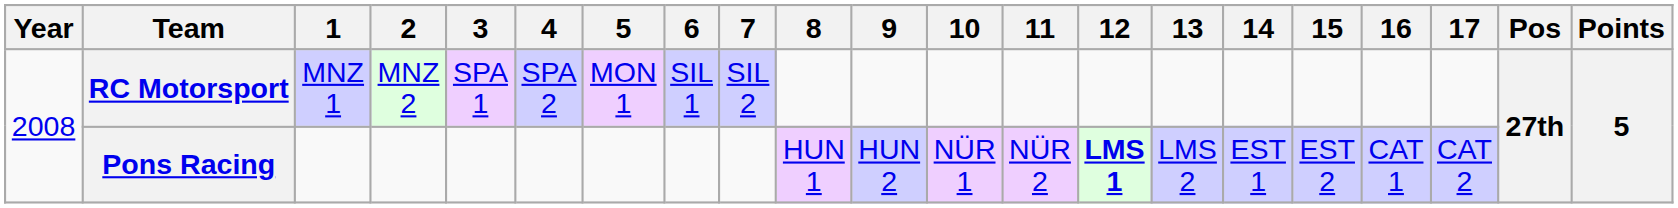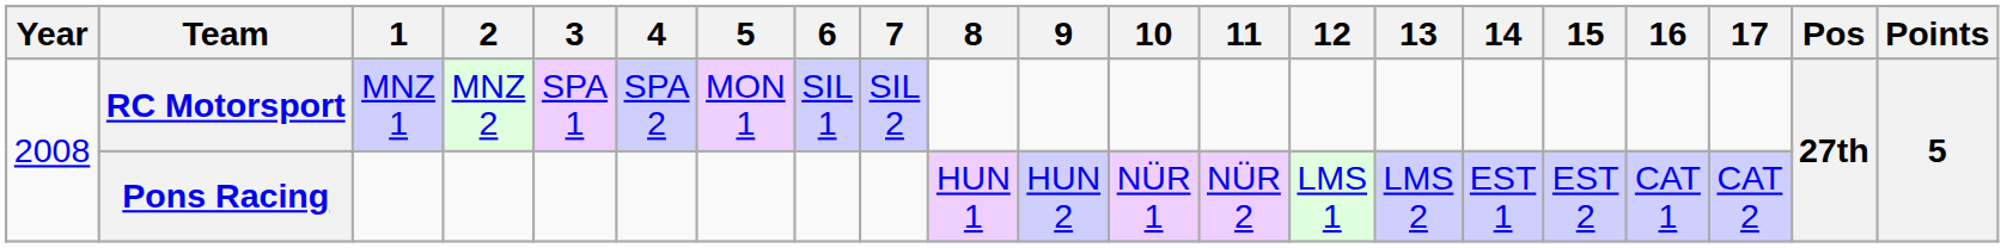Pons Racing | 12: bold -> normal
